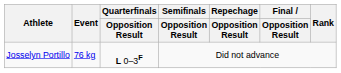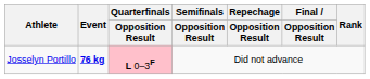Josselyn Portillo | Event: normal -> bold
Josselyn Portillo | Quarterfinals / Opposition Result: no background -> pink background
